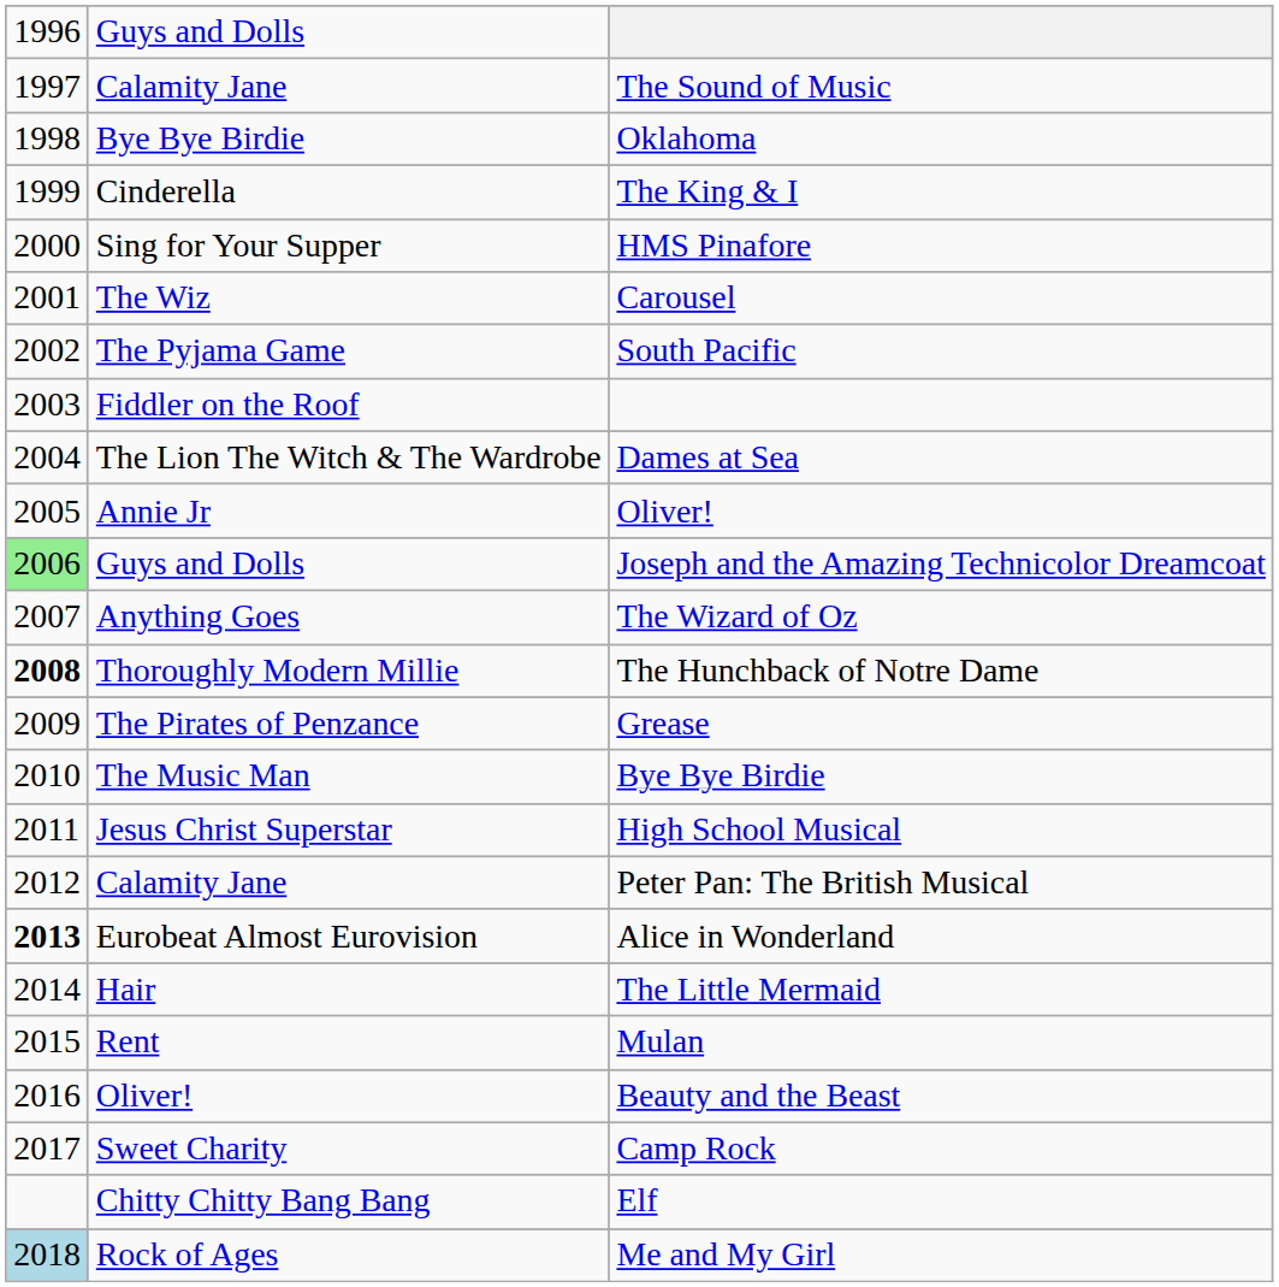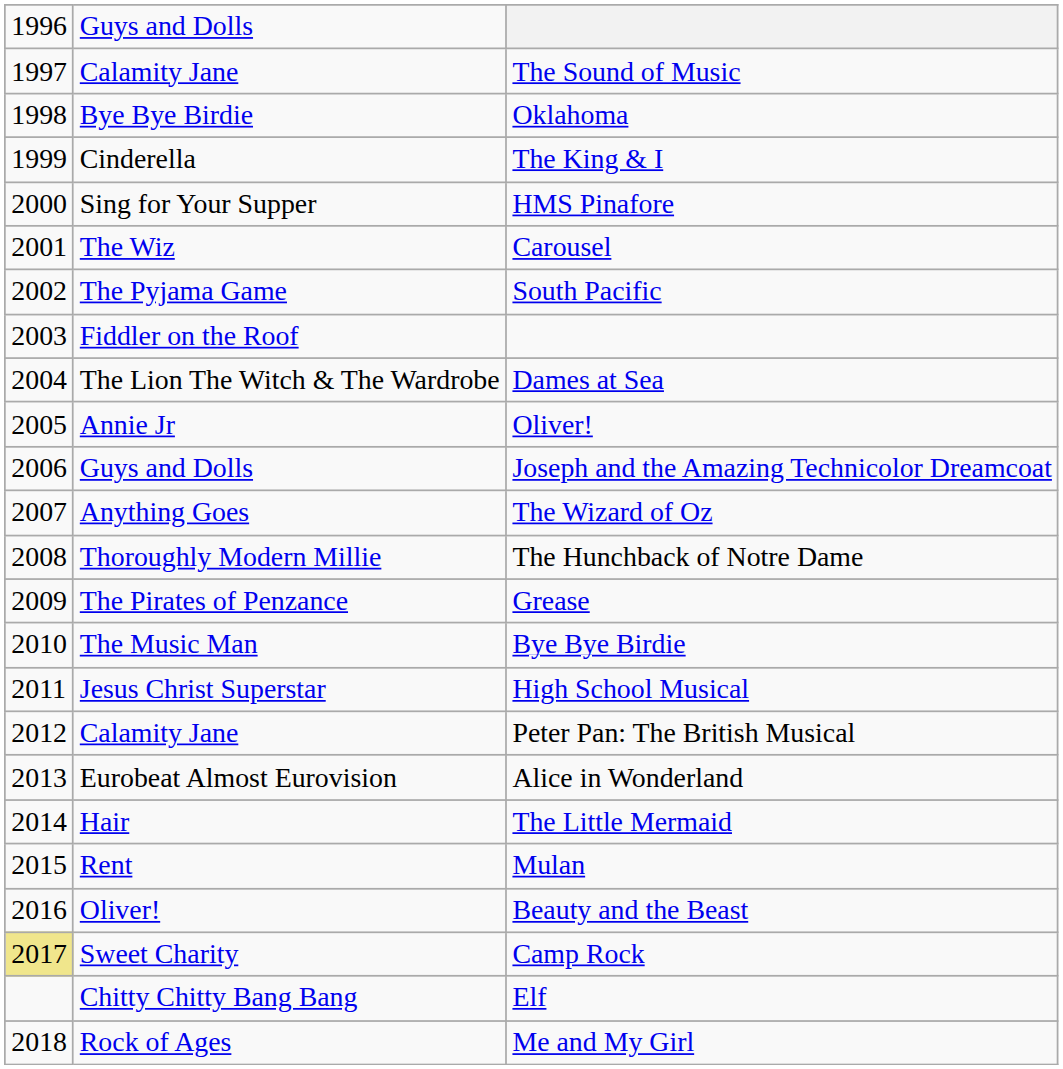Joseph and the Amazing Technicolor Dreamcoat | column 1: lightgreen background -> no background
The Hunchback of Notre Dame | column 1: bold -> normal
Alice in Wonderland | column 1: bold -> normal
Camp Rock | column 1: no background -> khaki background
Me and My Girl | column 1: lightblue background -> no background
